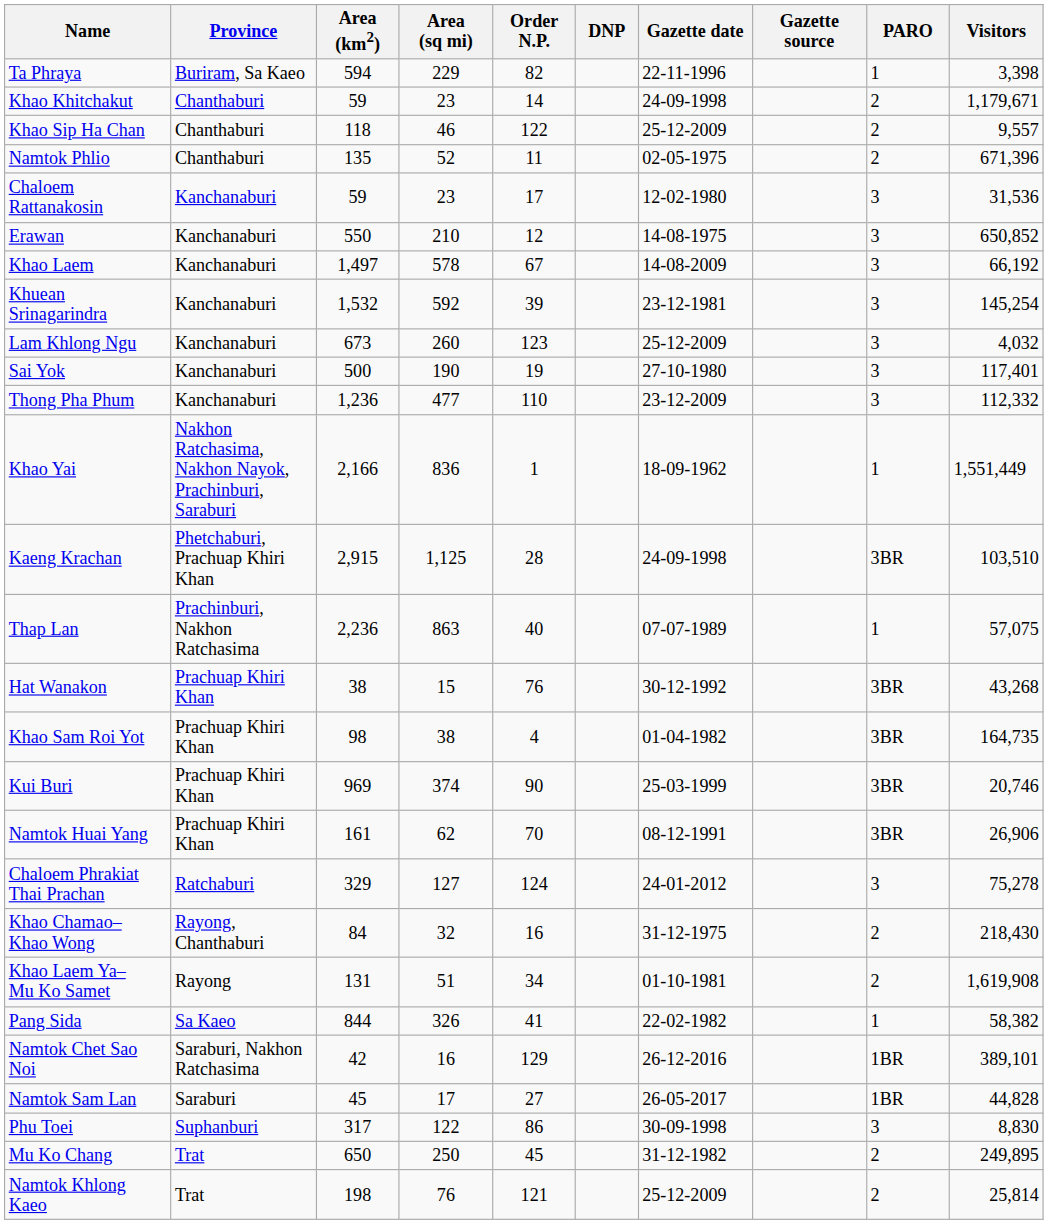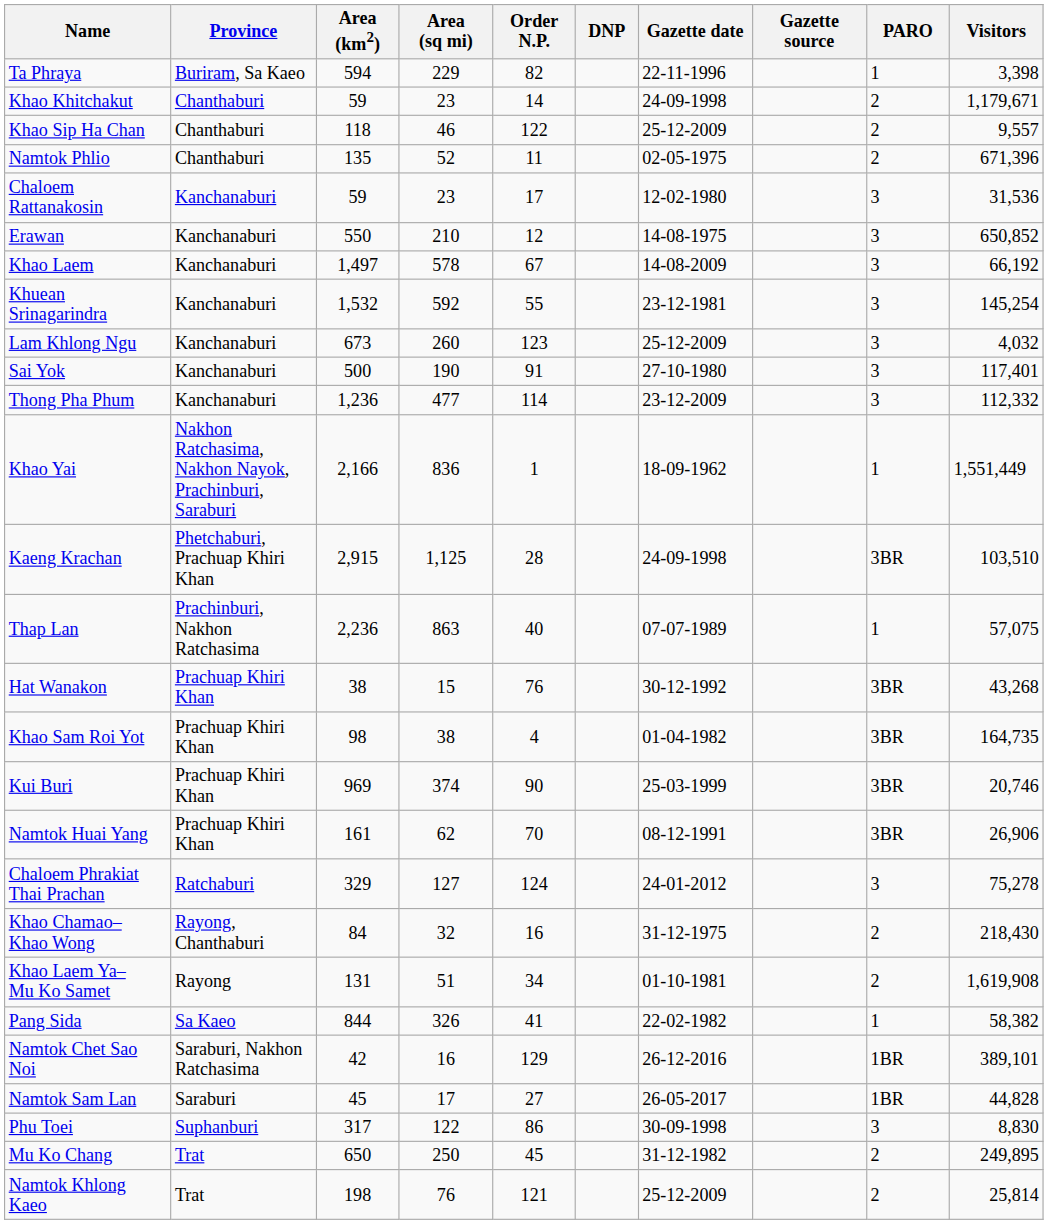Khuean Srinagarindra | Order N.P.: 39 -> 55
Sai Yok | Order N.P.: 19 -> 91
Thong Pha Phum | Order N.P.: 110 -> 114
